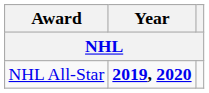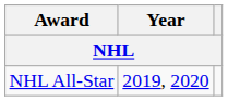row 3 | Year: bold -> normal
